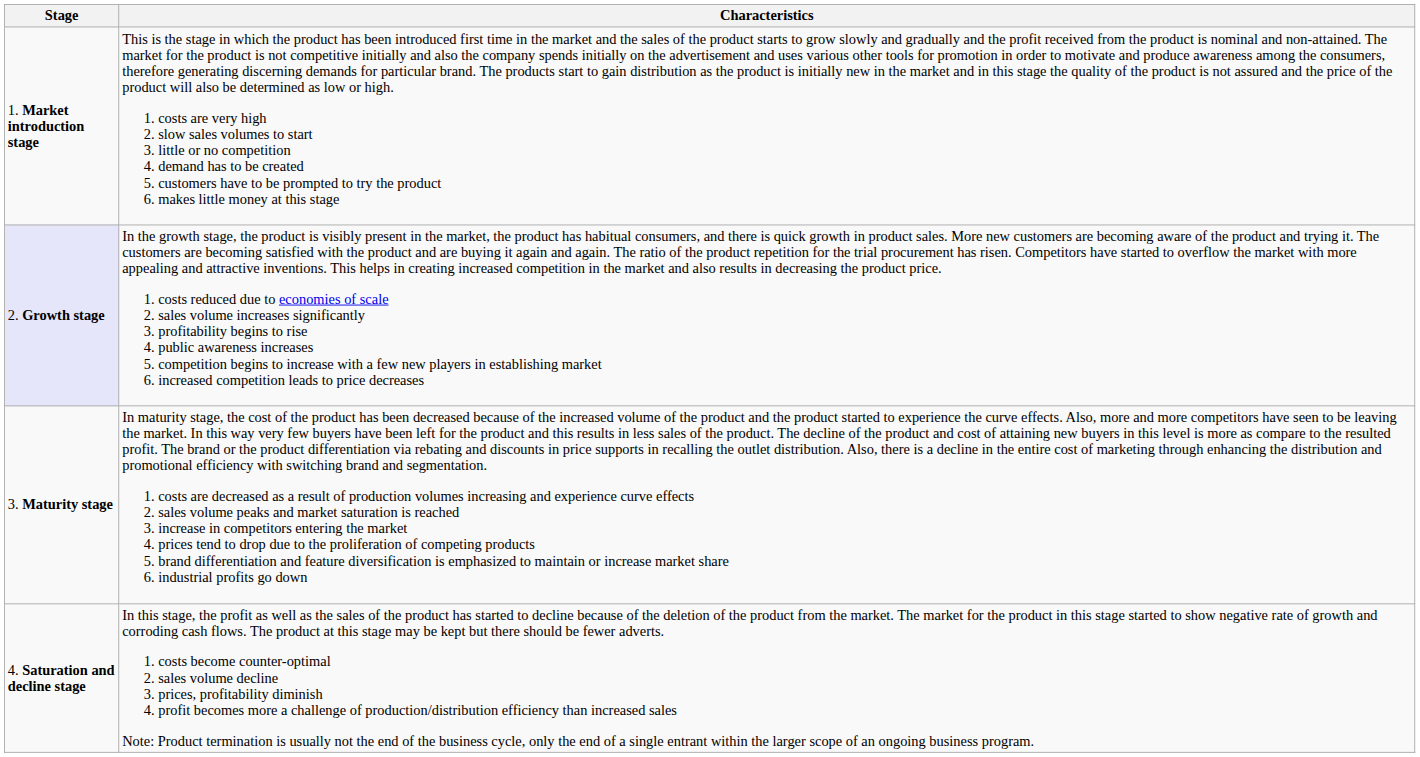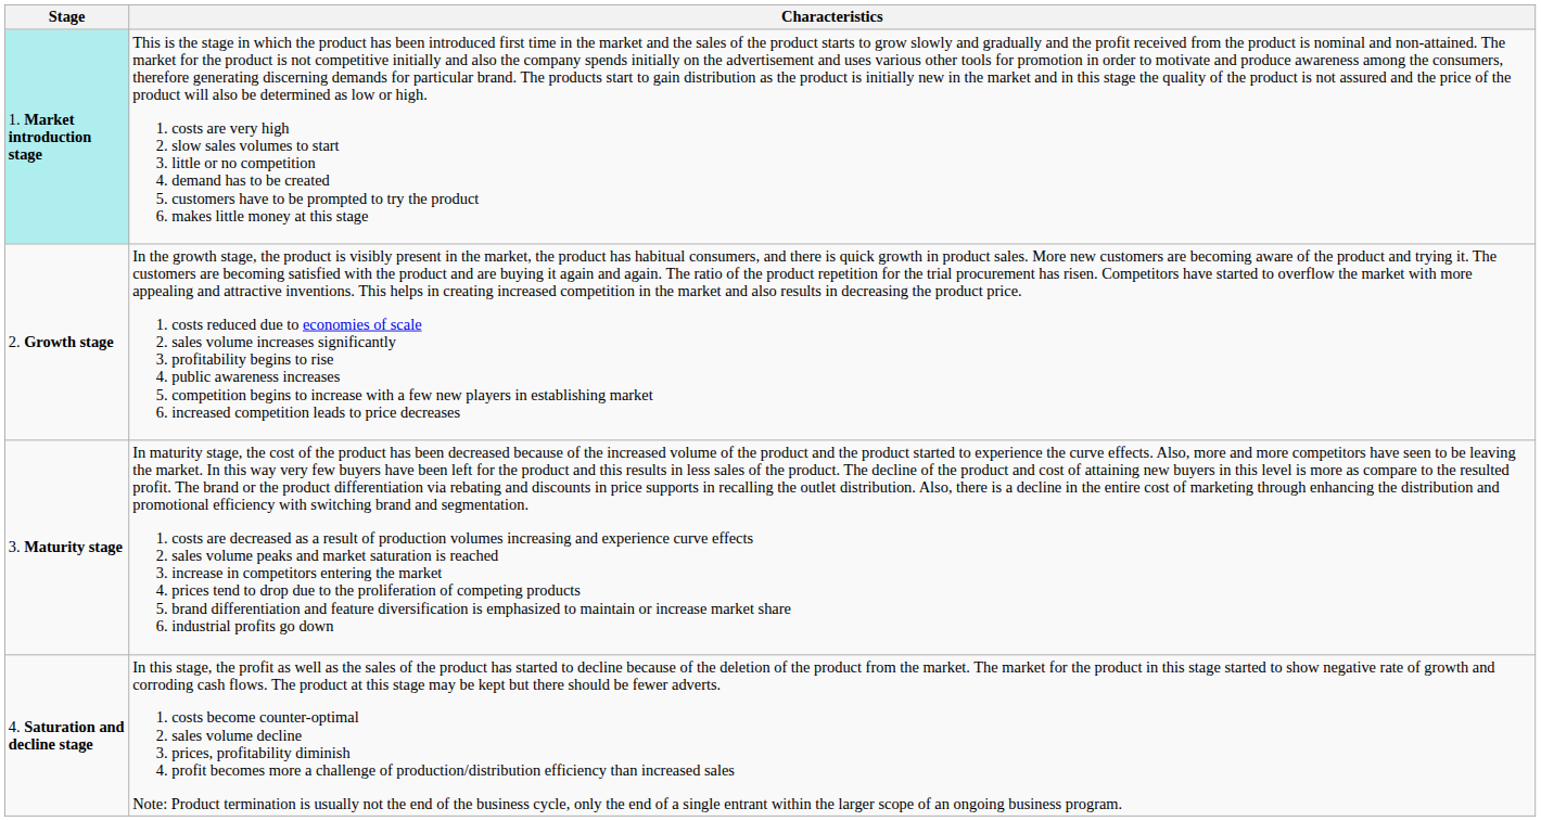1. Market introduction stage | Stage: no background -> paleturquoise background
2. Growth stage | Stage: lavender background -> no background
